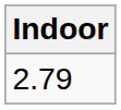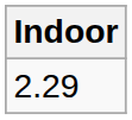row 2 | column 1: 2.79 -> 2.29
